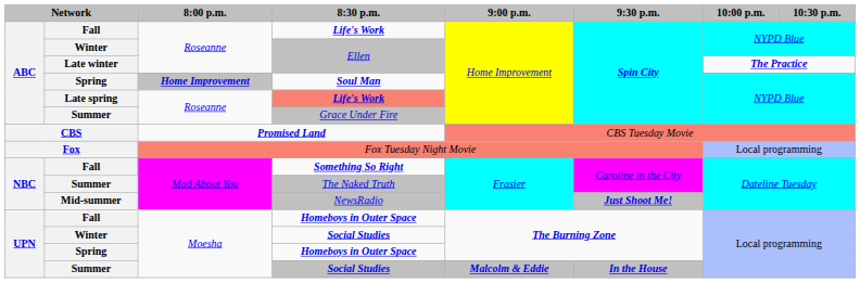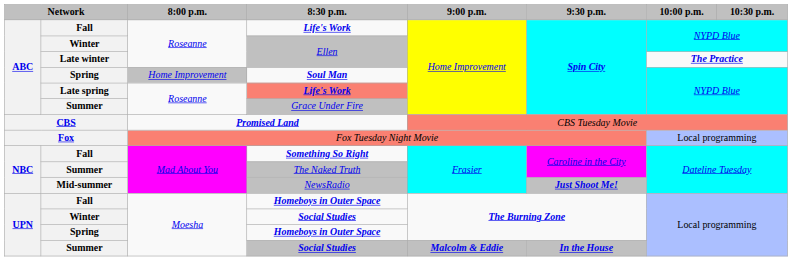Soul Man | 8:00 p.m.: bold -> normal
